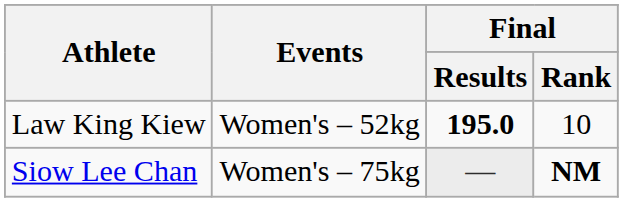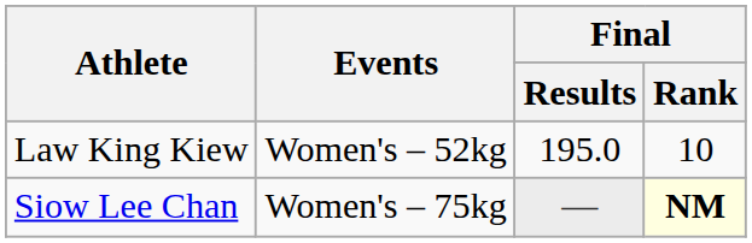Law King Kiew | Final / Results: bold -> normal
Siow Lee Chan | Final / Rank: no background -> lightyellow background
